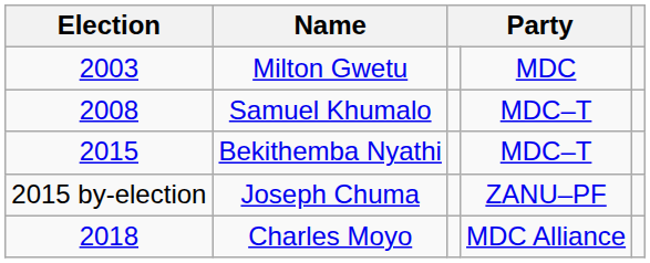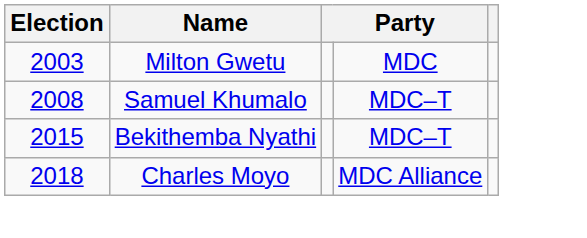- row: 2015 by-election | Joseph Chuma | ZANU–PF
